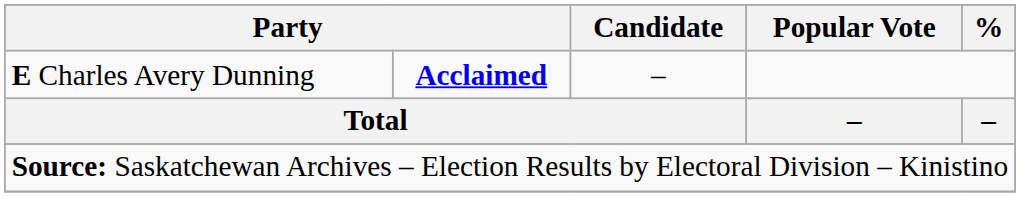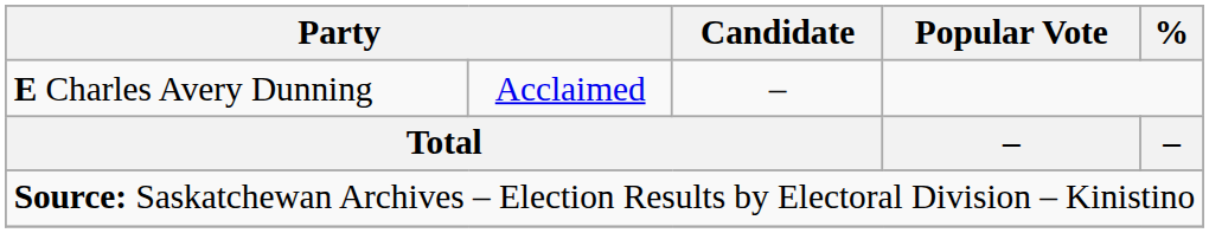E Charles Avery Dunning | column 2: bold -> normal
